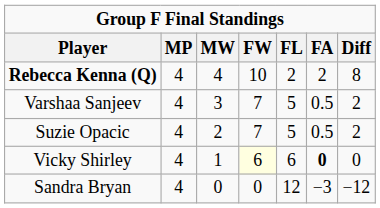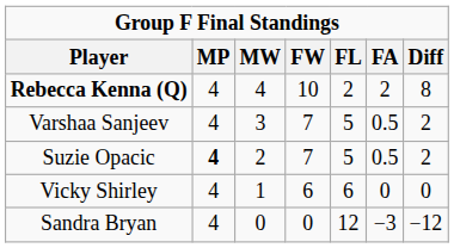Suzie Opacic | MP: normal -> bold
Vicky Shirley | FW: lightyellow background -> no background
Vicky Shirley | FA: bold -> normal
